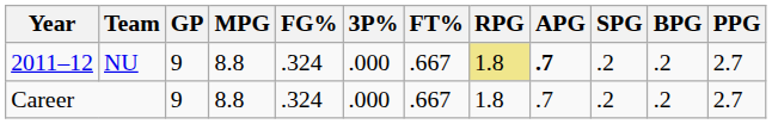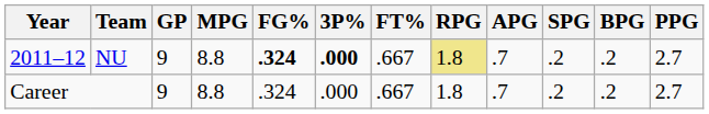2011–12 | FG%: normal -> bold
2011–12 | 3P%: normal -> bold
2011–12 | APG: bold -> normal
